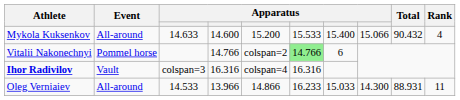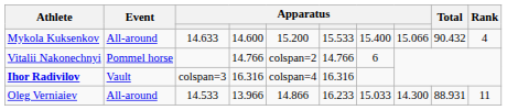Vitalii Nakonechnyi | column 6: lightgreen background -> no background
